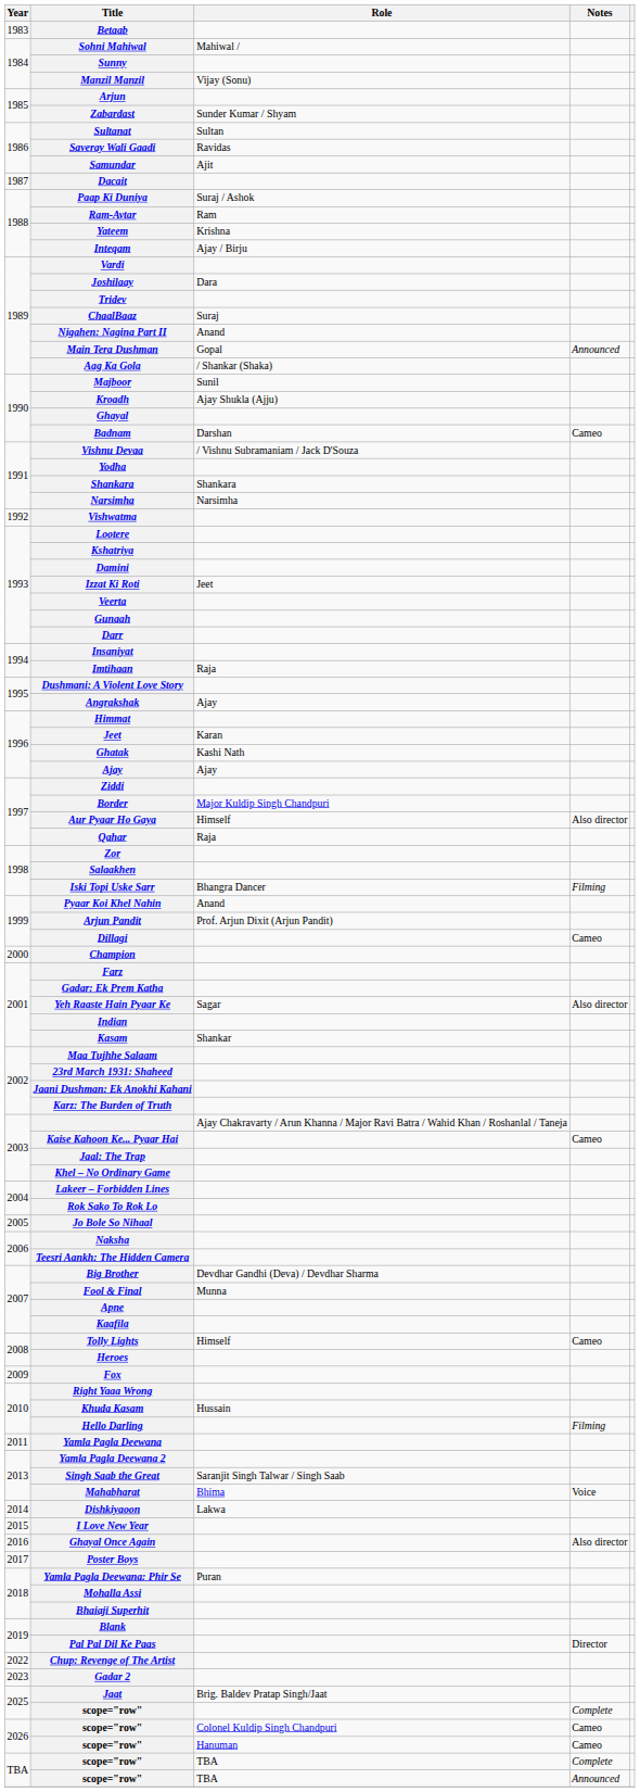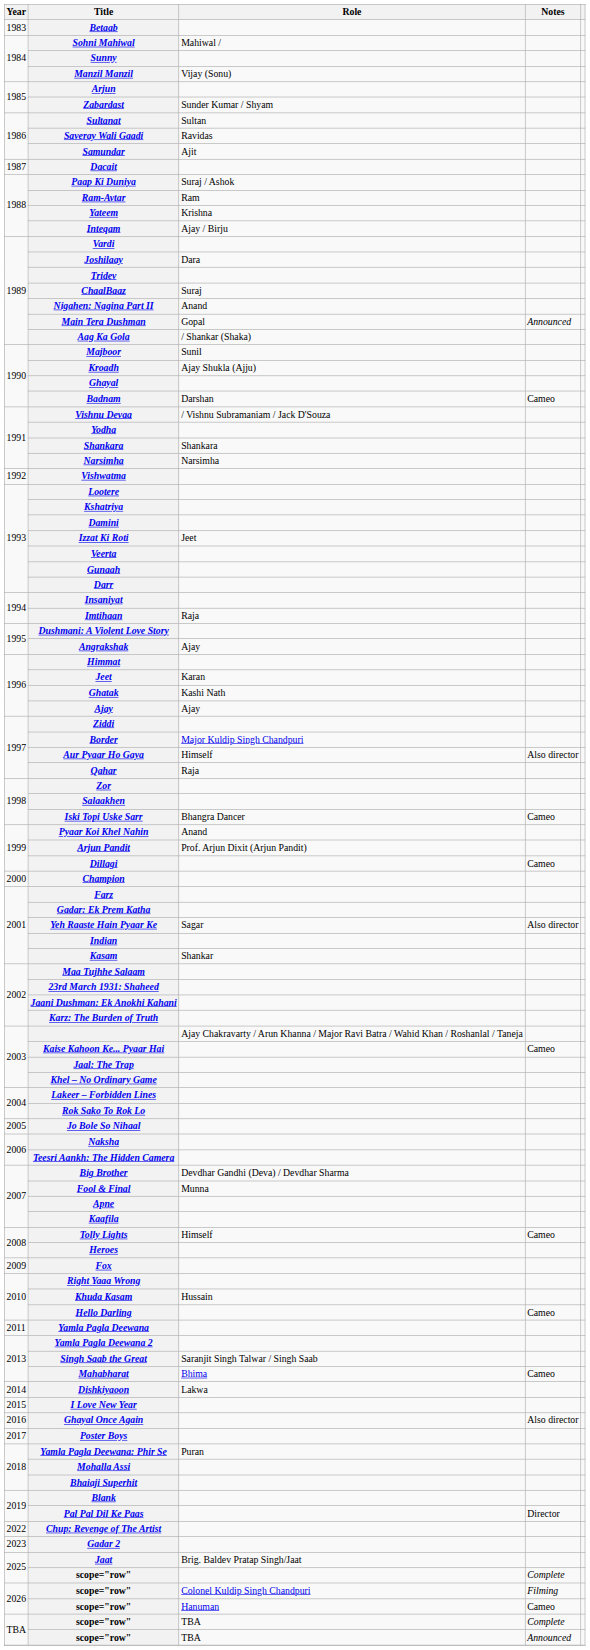Iski Topi Uske Sarr | Notes: Filming -> Cameo
Hello Darling | Notes: Filming -> Cameo
Mahabharat | Notes: Voice -> Cameo
scope="row" / Colonel Kuldip Singh Chandpuri | Notes: Cameo -> Filming
